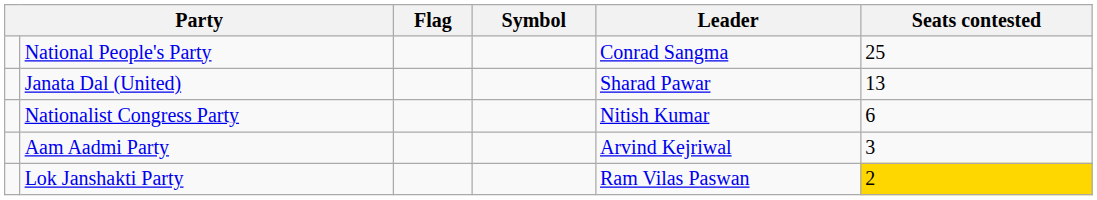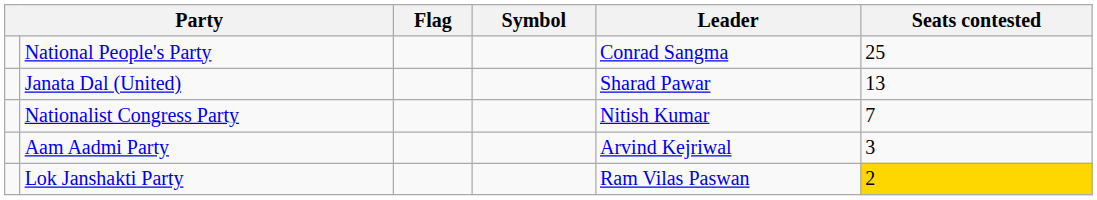Nationalist Congress Party | Seats contested: 6 -> 7
